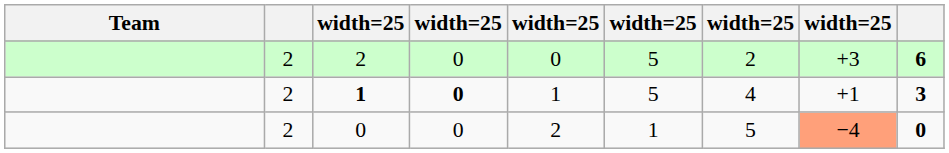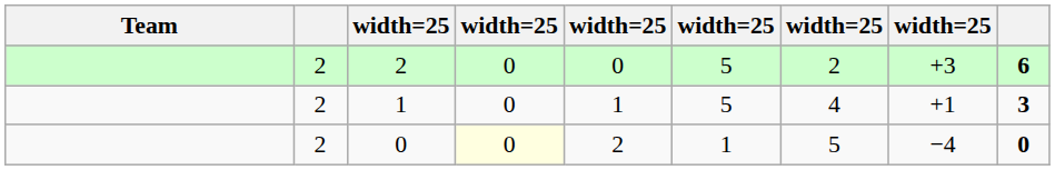row 3 | column 3: bold -> normal
row 3 | column 4: bold -> normal
row 4 | column 4: no background -> lightyellow background
row 4 | column 8: lightsalmon background -> no background
